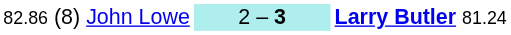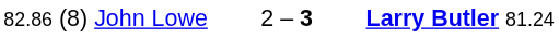82.86 (8) John Lowe | column 2: paleturquoise background -> no background
